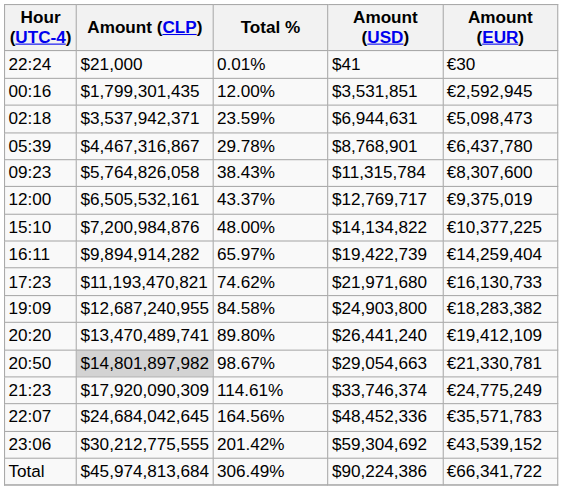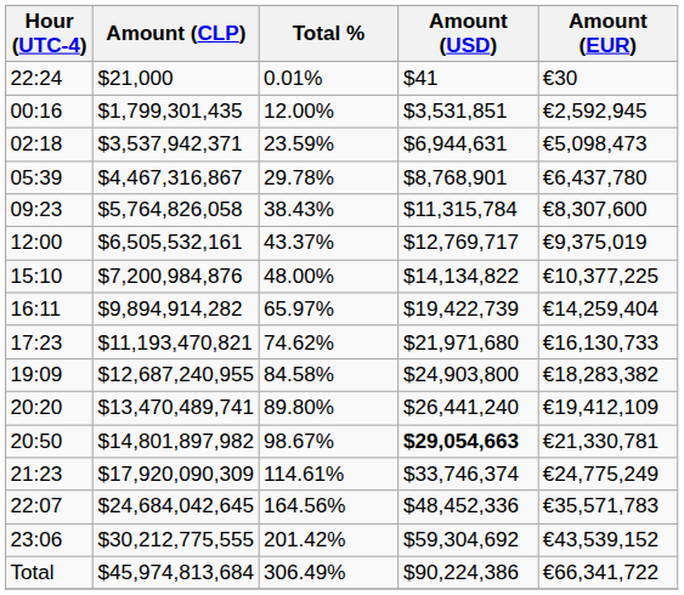20:50 | Amount (CLP): lightgrey background -> no background
20:50 | Amount (USD): normal -> bold
